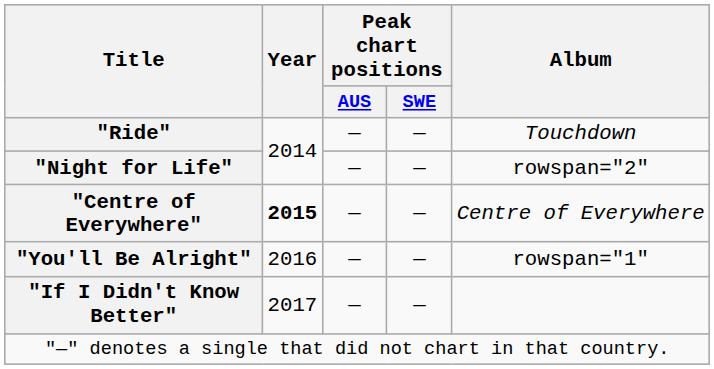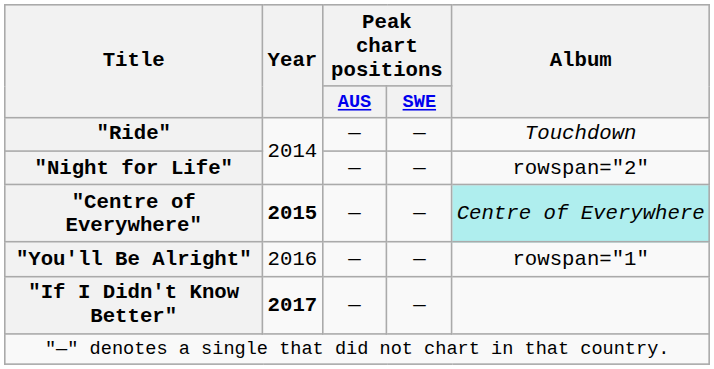"Centre of Everywhere" | Album: no background -> paleturquoise background
"If I Didn't Know Better" | Year: normal -> bold
